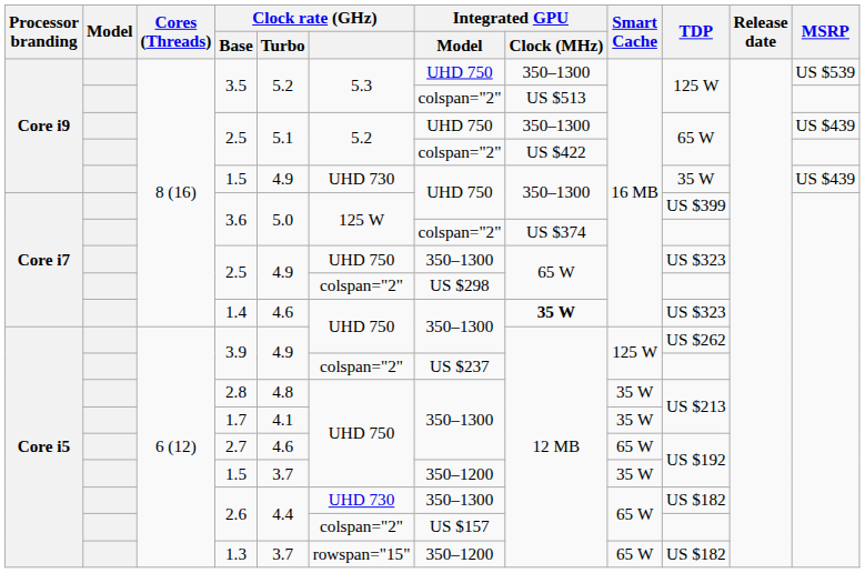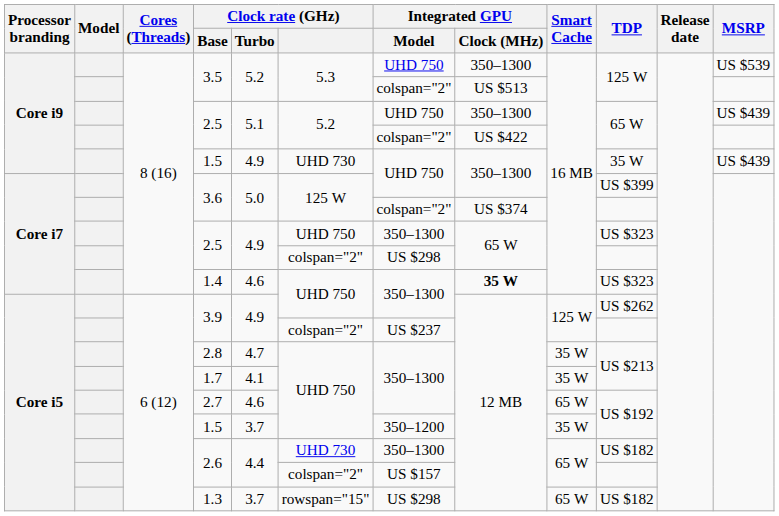2.8 | Clock rate (GHz) / Turbo: 4.8 -> 4.7
1.3 | Integrated GPU / Model: 350–1200 -> US $298
